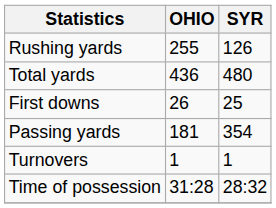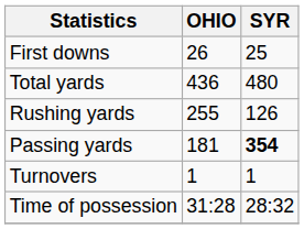rows swapped: First downs <-> Rushing yards
Passing yards | SYR: normal -> bold
